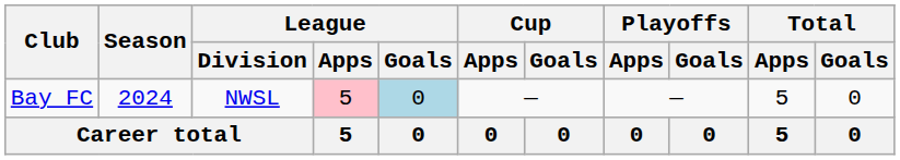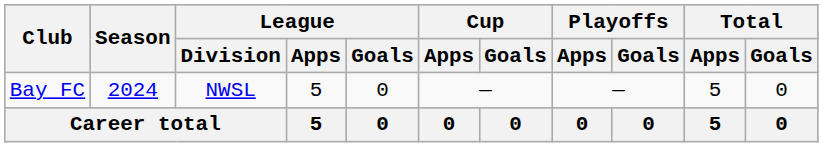Bay FC | League / Apps: pink background -> no background
Bay FC | League / Goals: lightblue background -> no background
